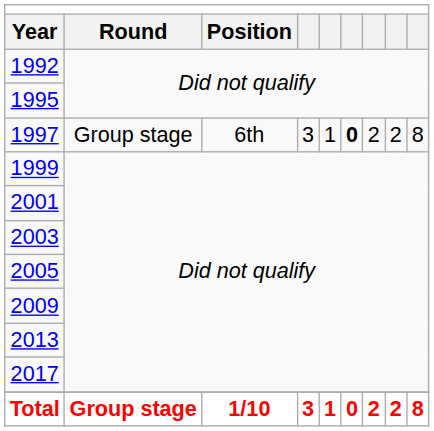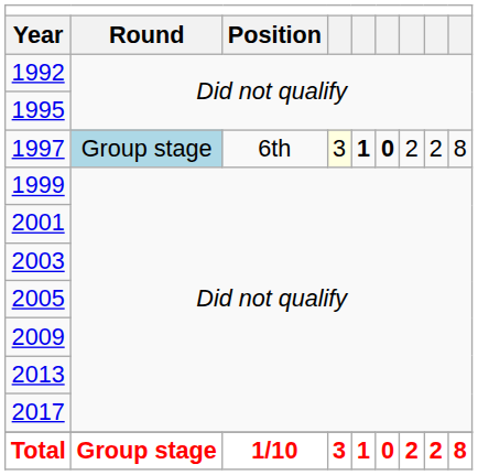1997 | Round: no background -> lightblue background
1997 | column 4: no background -> lightyellow background
1997 | column 5: normal -> bold
